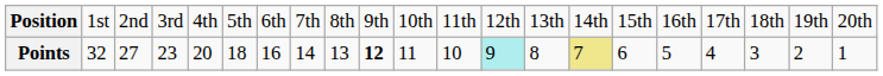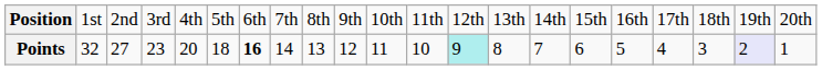Points | column 7: normal -> bold
Points | column 10: bold -> normal
Points | column 15: khaki background -> no background
Points | column 20: no background -> lavender background
